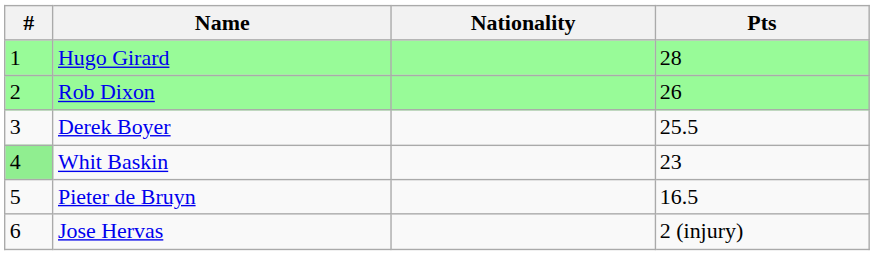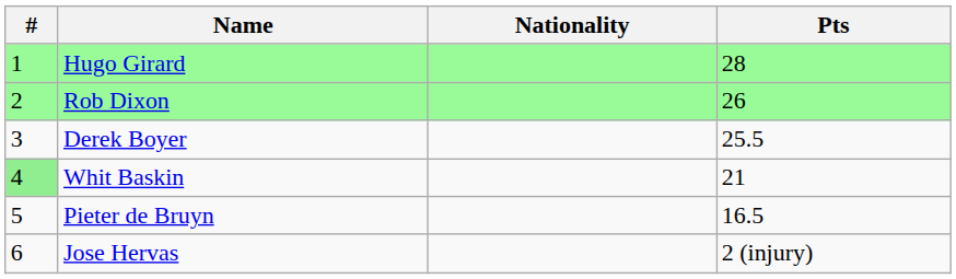Whit Baskin | Pts: 23 -> 21
